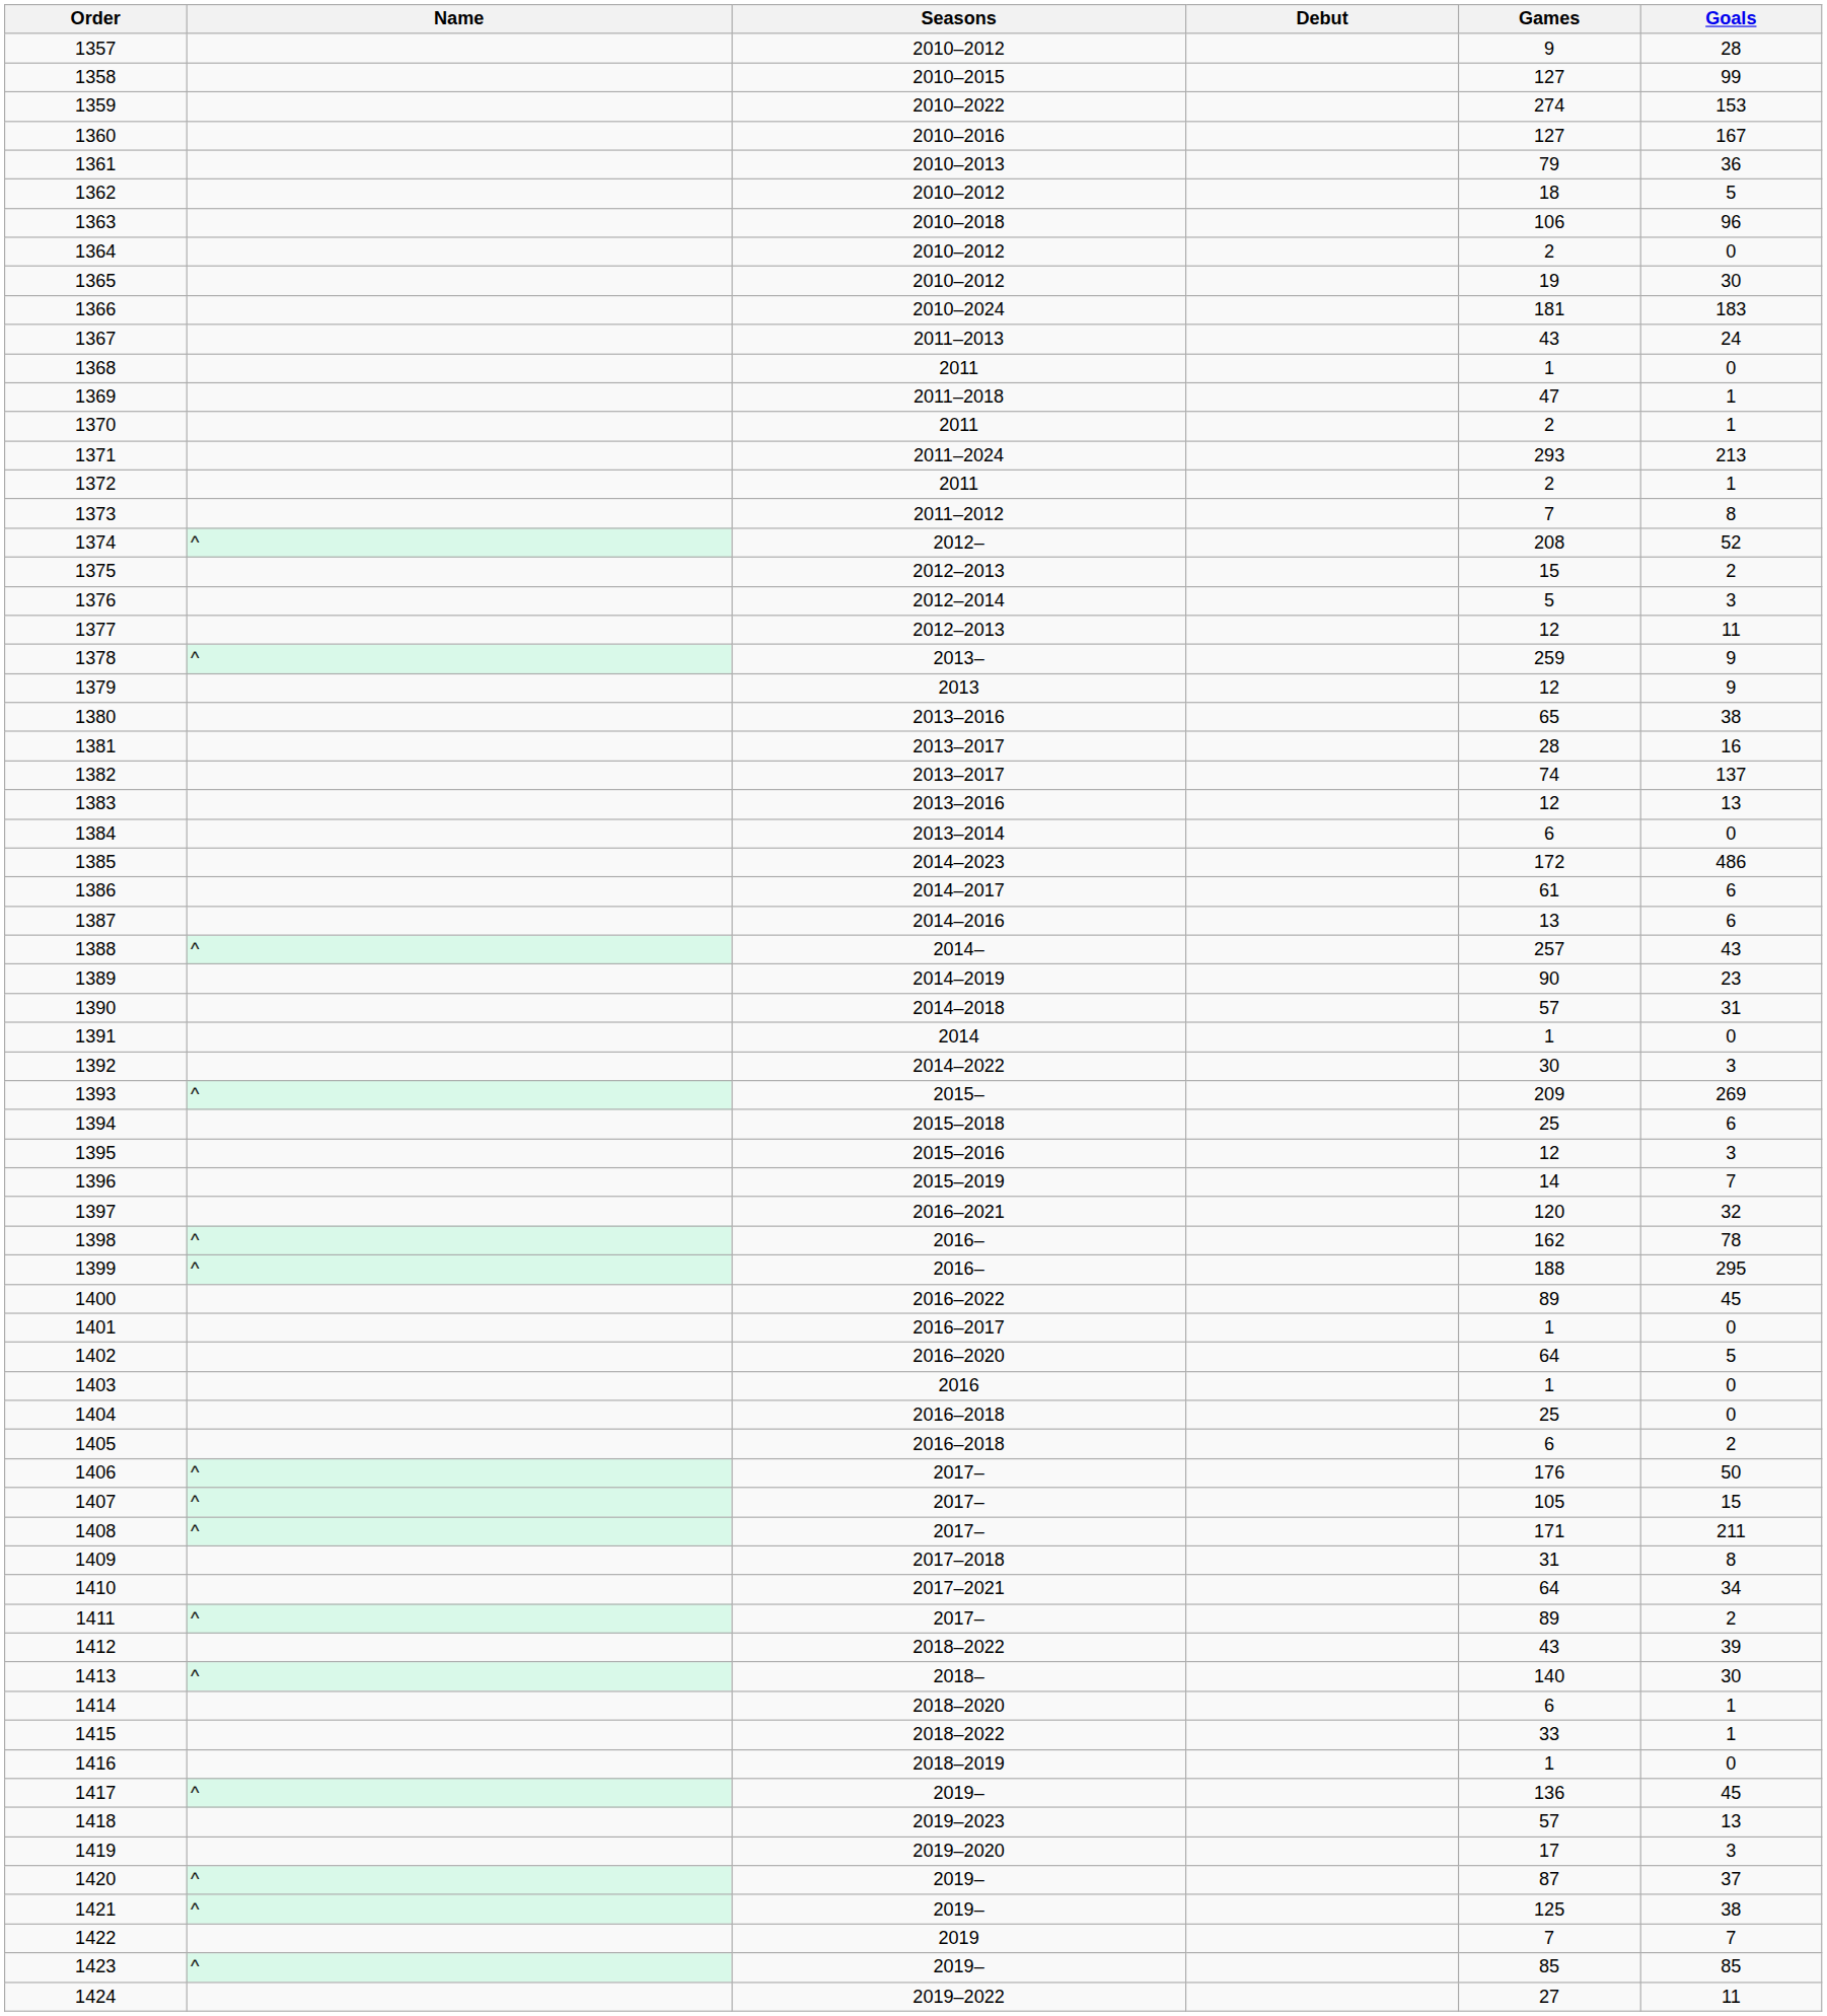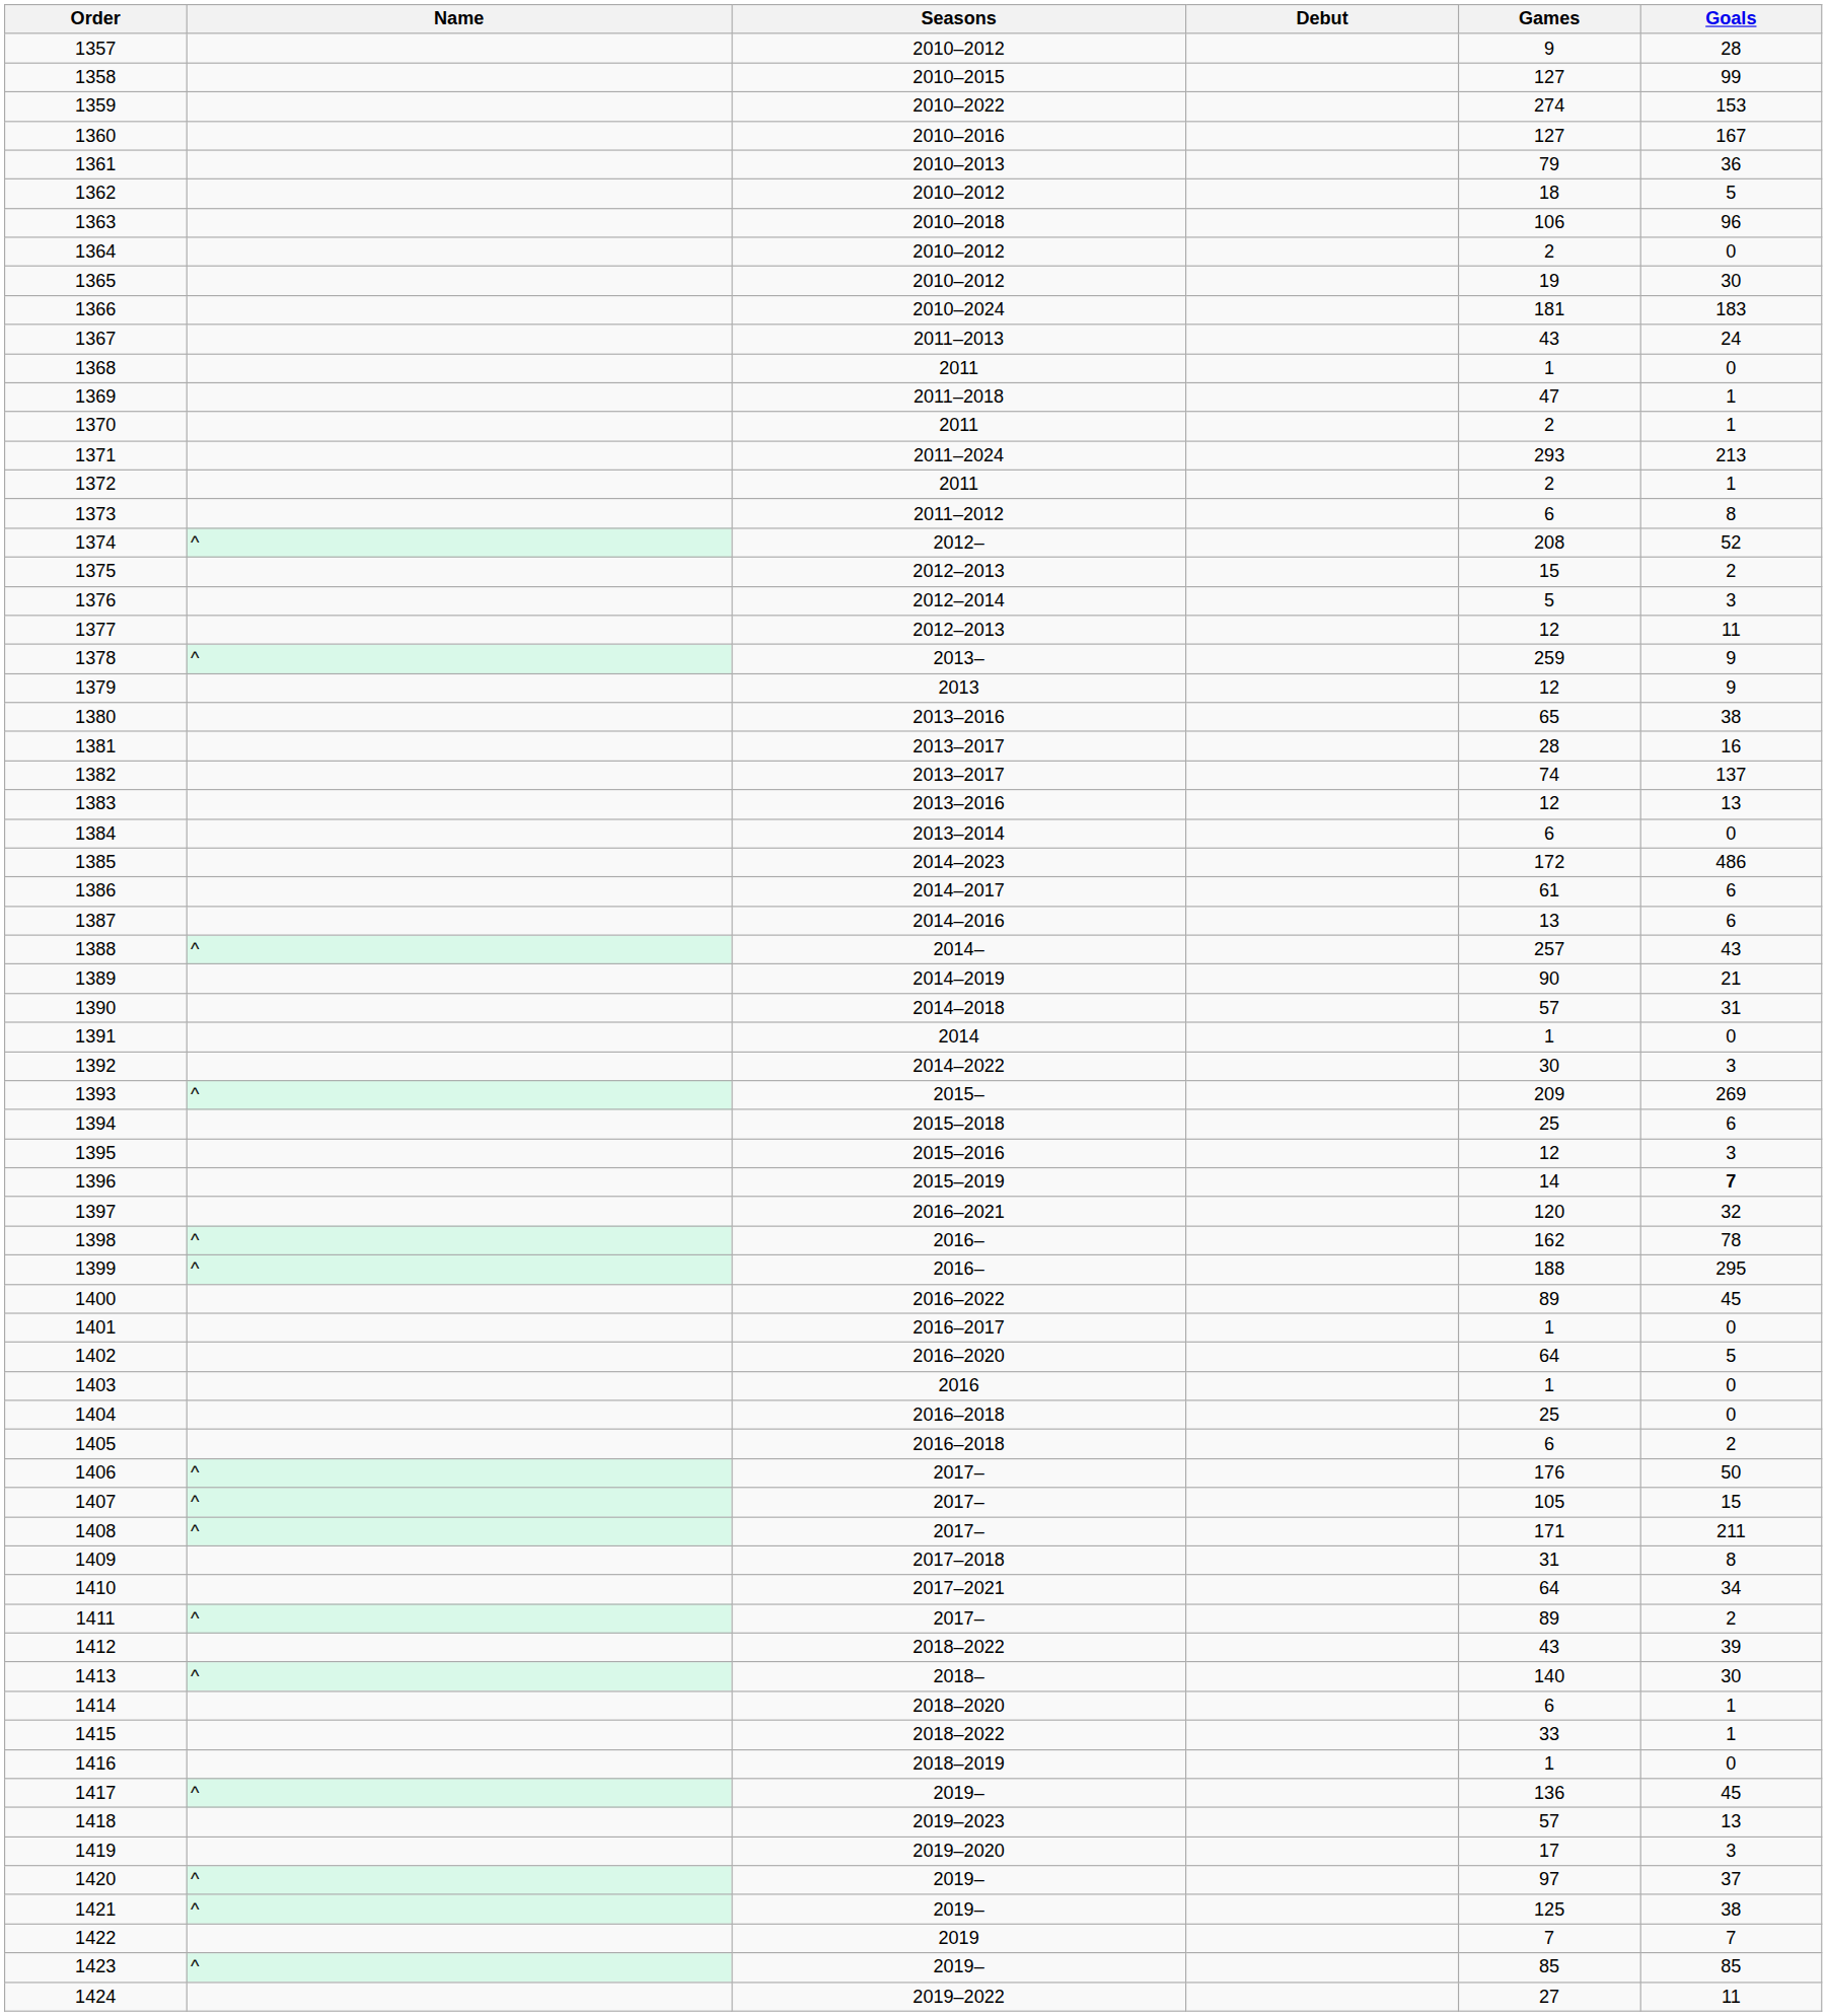1373 | Games: 7 -> 6
1389 | Goals: 23 -> 21
1396 | Goals: normal -> bold
1420 | Games: 87 -> 97
